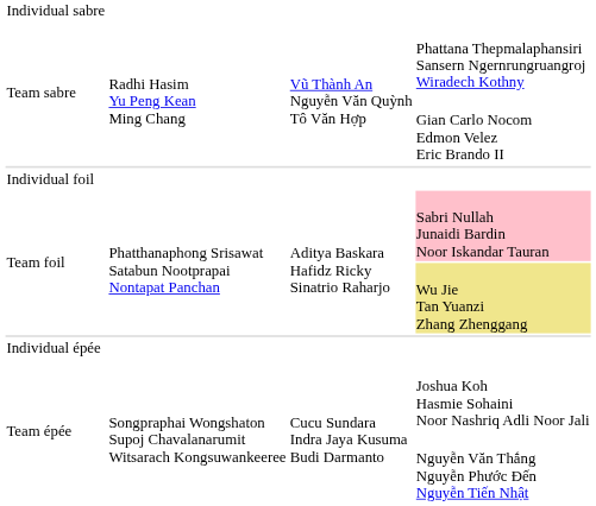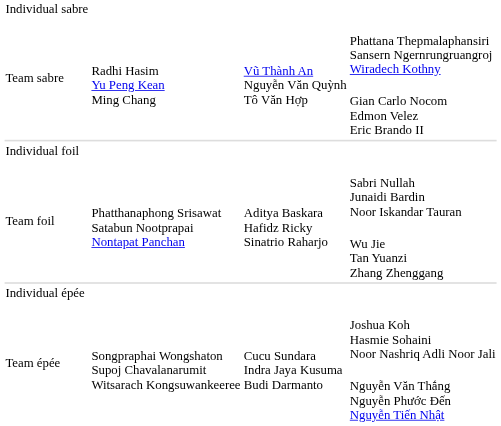Team foil / Sabri Nullah Junaidi Bardin Noor Iskandar Tauran | column 4: pink background -> no background
Team foil / Wu Jie Tan Yuanzi Zhang Zhenggang | column 4: khaki background -> no background
